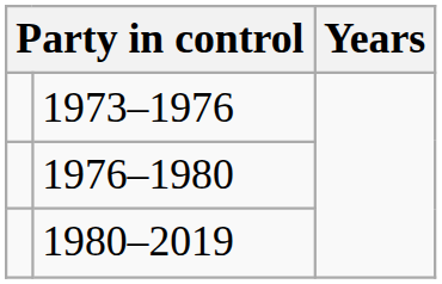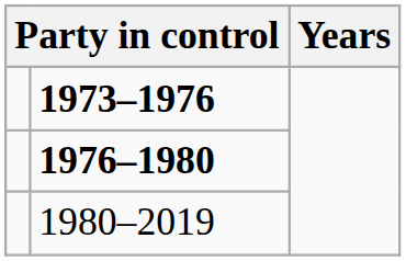1973–1976 | column 2: normal -> bold
1976–1980 | column 2: normal -> bold
